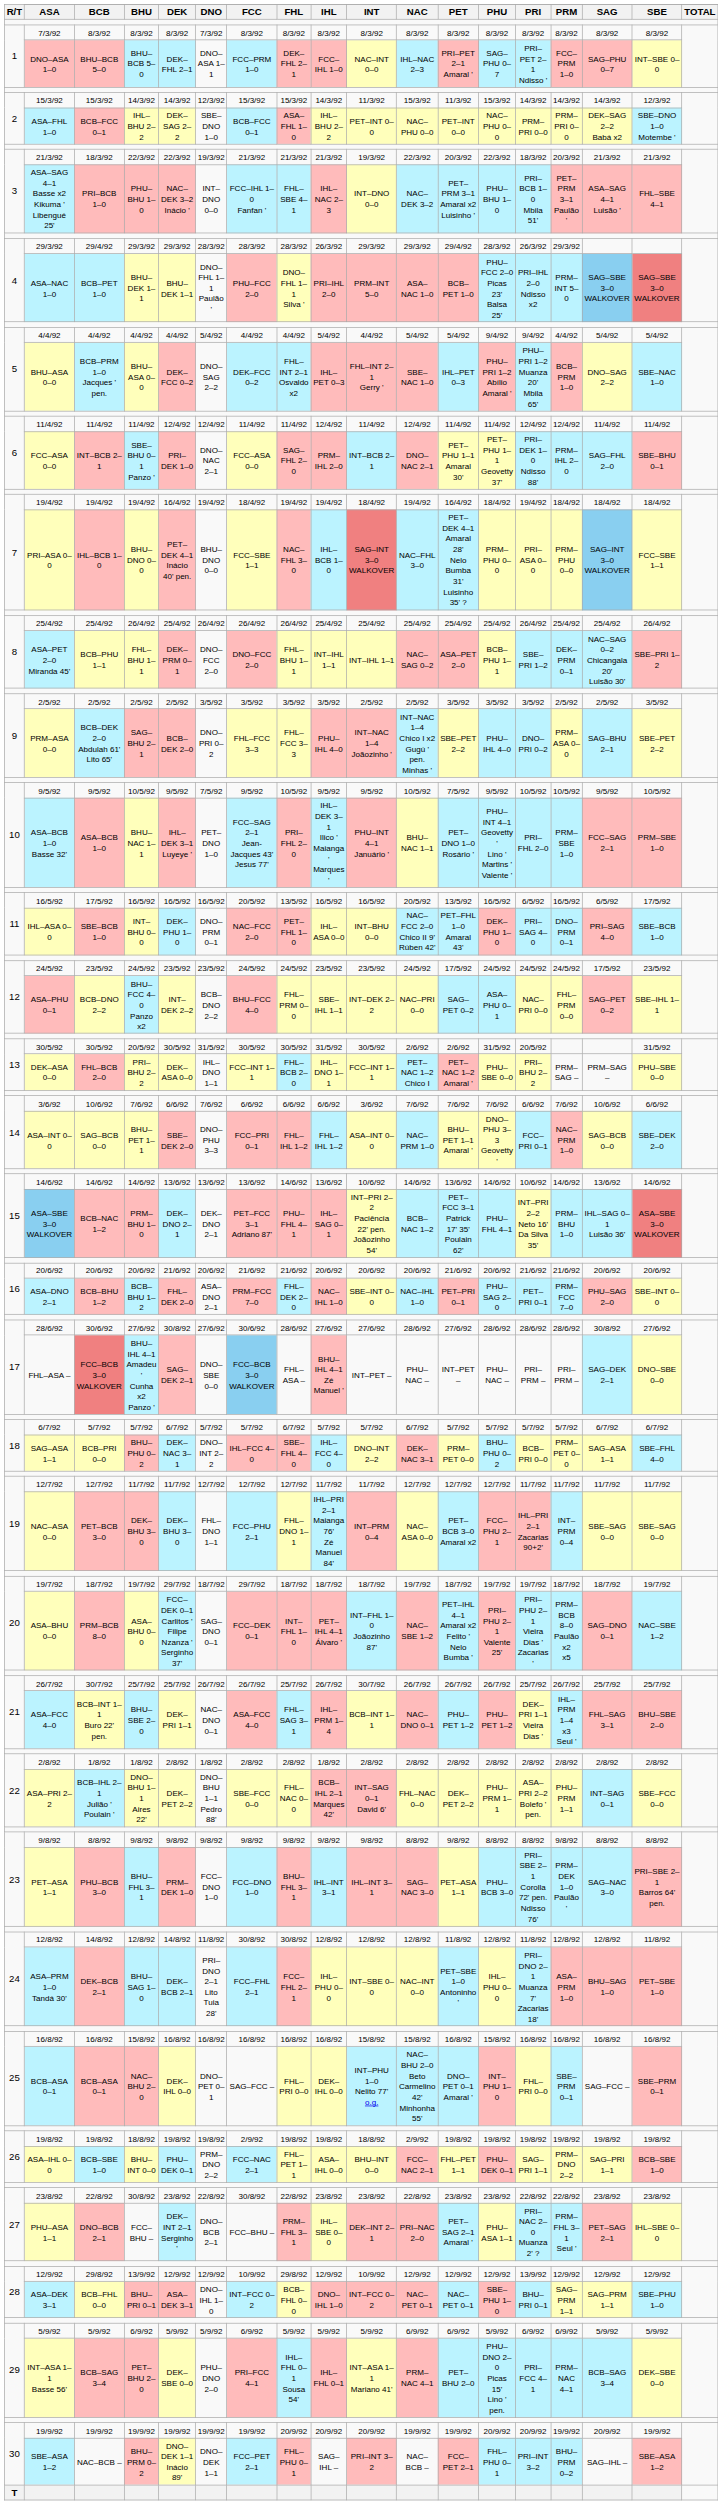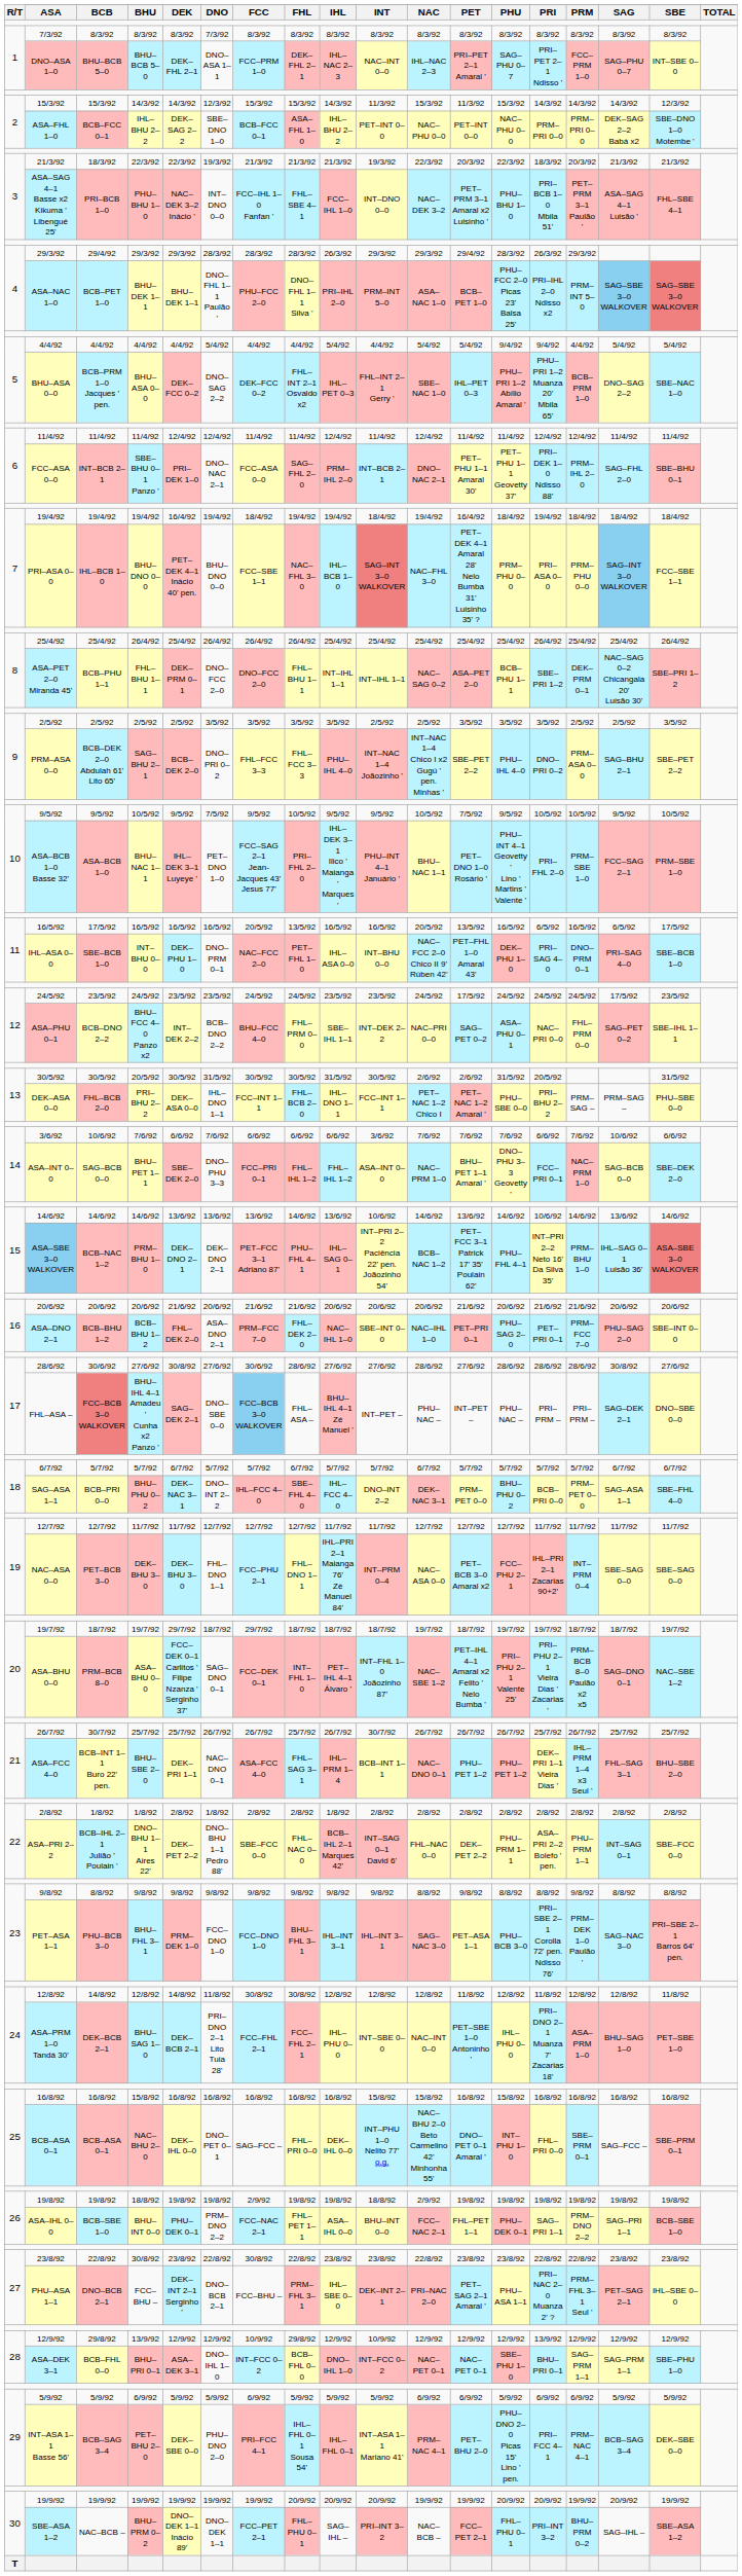DNO–ASA 1–0 | IHL: FCC–IHL 1–0 -> IHL–NAC 2–3
ASA–SAG 4–1 Basse x2 Kikuma ' Libengué 25' | IHL: IHL–NAC 2–3 -> FCC–IHL 1–0
